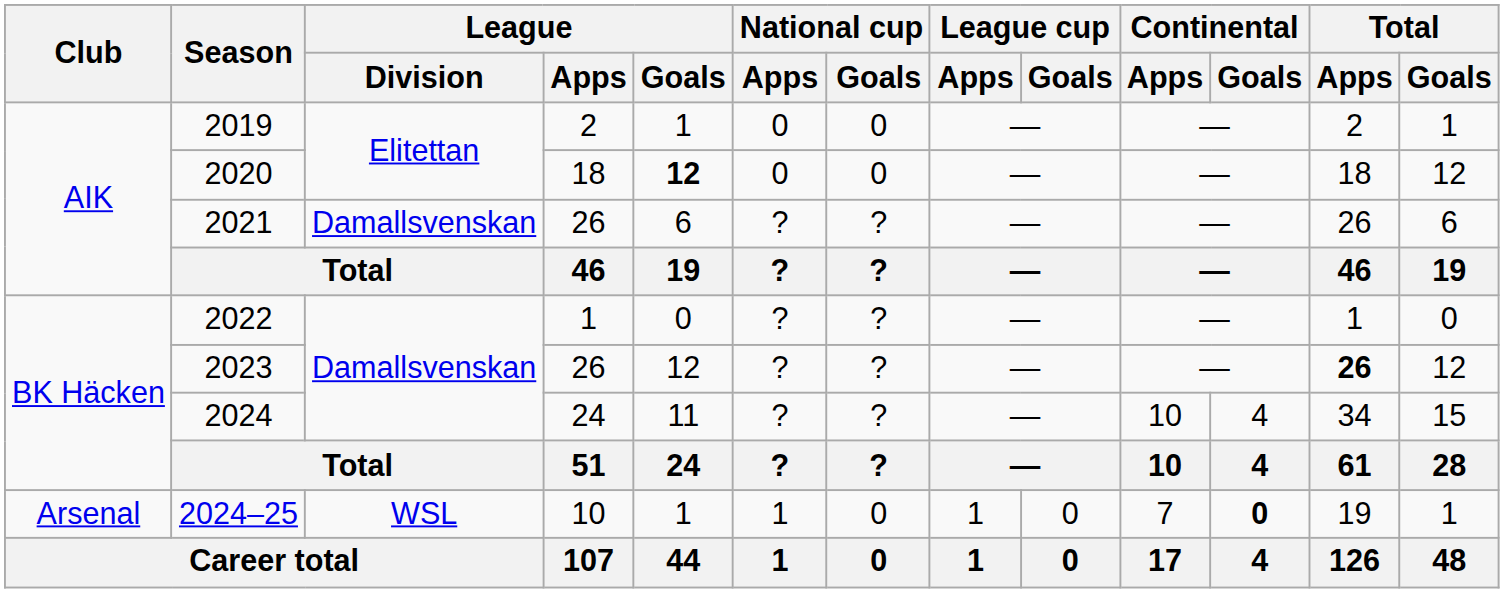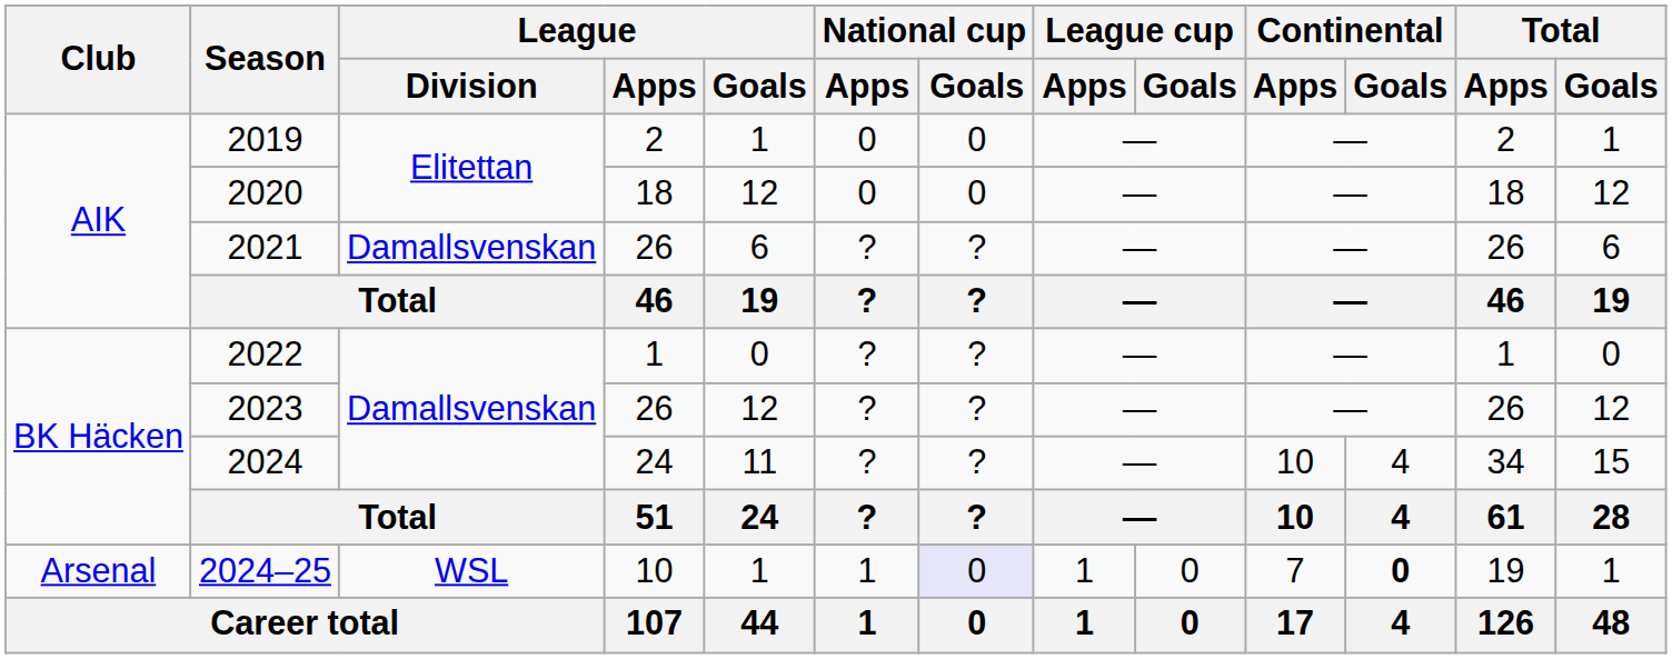2020 | League / Goals: bold -> normal
2023 | Total / Apps: bold -> normal
2024–25 | National cup / Goals: no background -> lavender background
